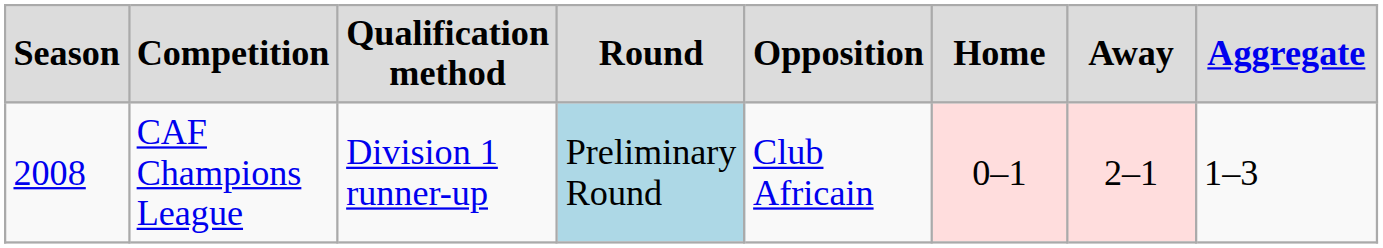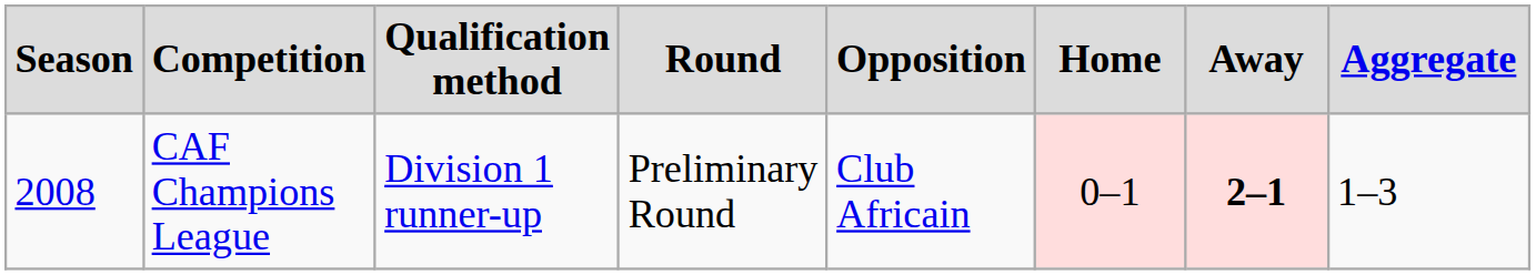CAF Champions League | Round: lightblue background -> no background
CAF Champions League | Away: normal -> bold
